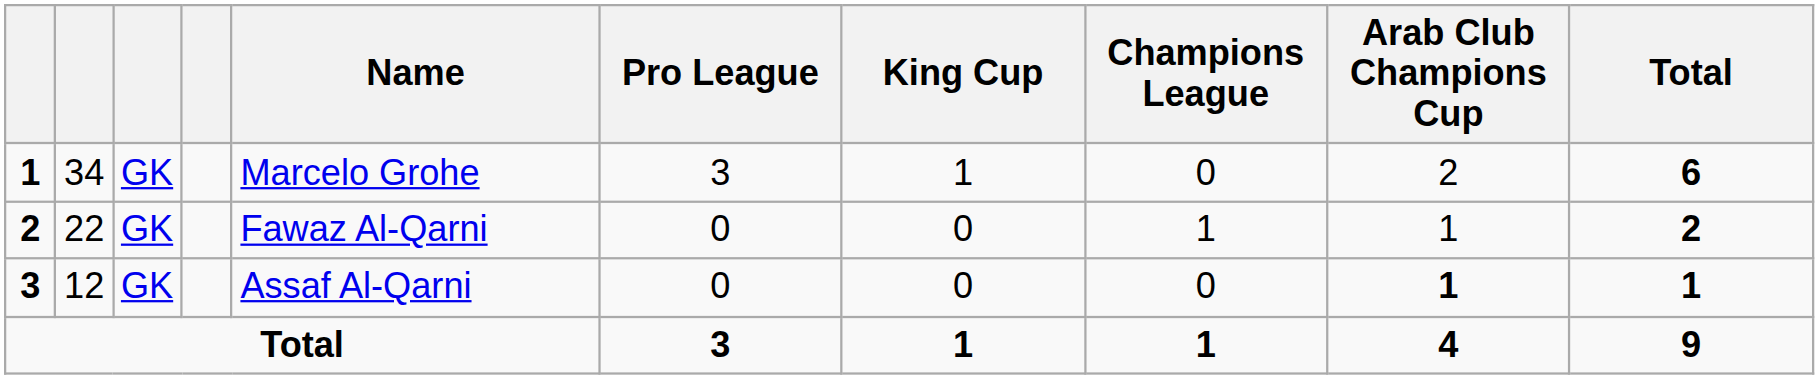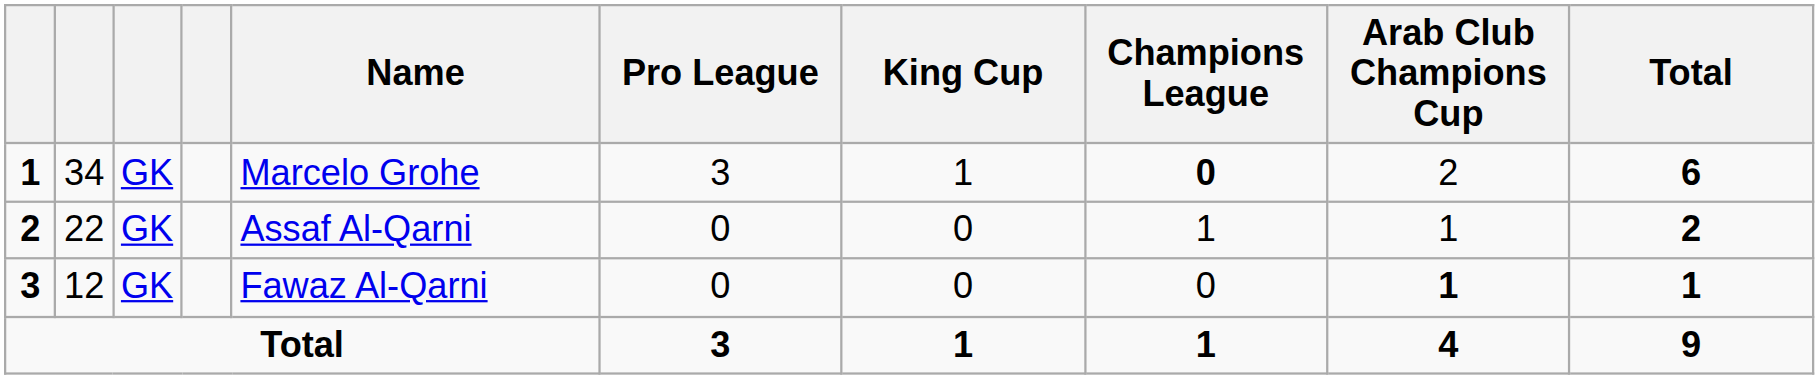row 2 | Champions League: normal -> bold
row 3 | Name: Fawaz Al-Qarni -> Assaf Al-Qarni
row 4 | Name: Assaf Al-Qarni -> Fawaz Al-Qarni
